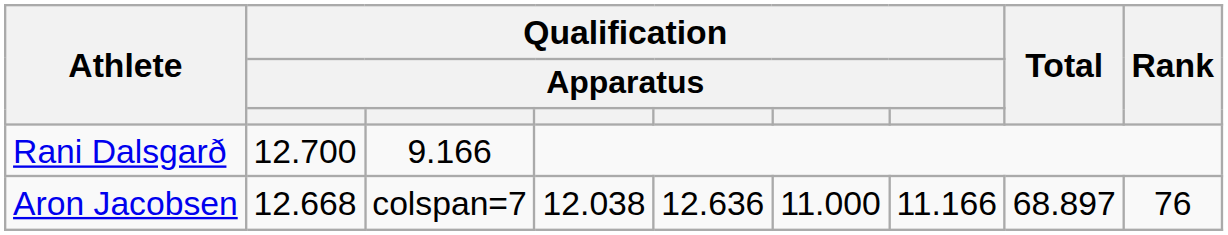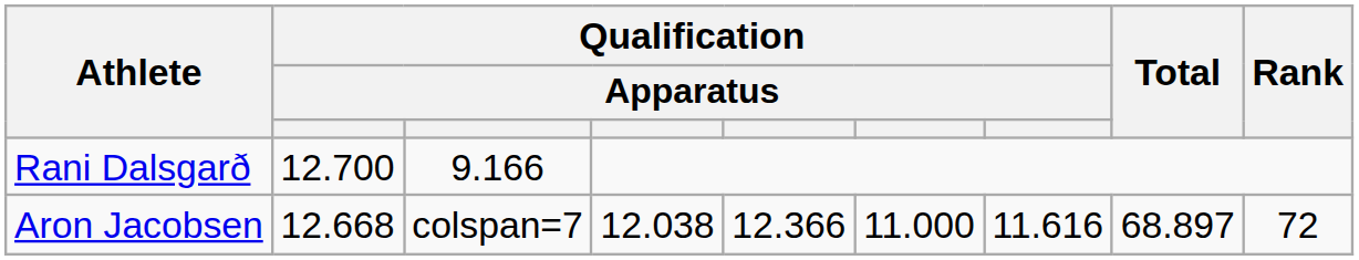Aron Jacobsen | column 5: 12.636 -> 12.366
Aron Jacobsen | column 7: 11.166 -> 11.616
Aron Jacobsen | Rank: 76 -> 72
